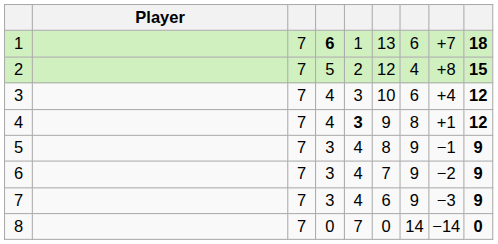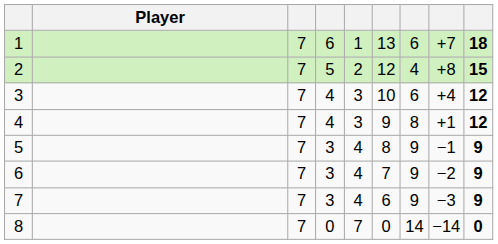row 2 | column 4: bold -> normal
row 5 | column 5: bold -> normal
